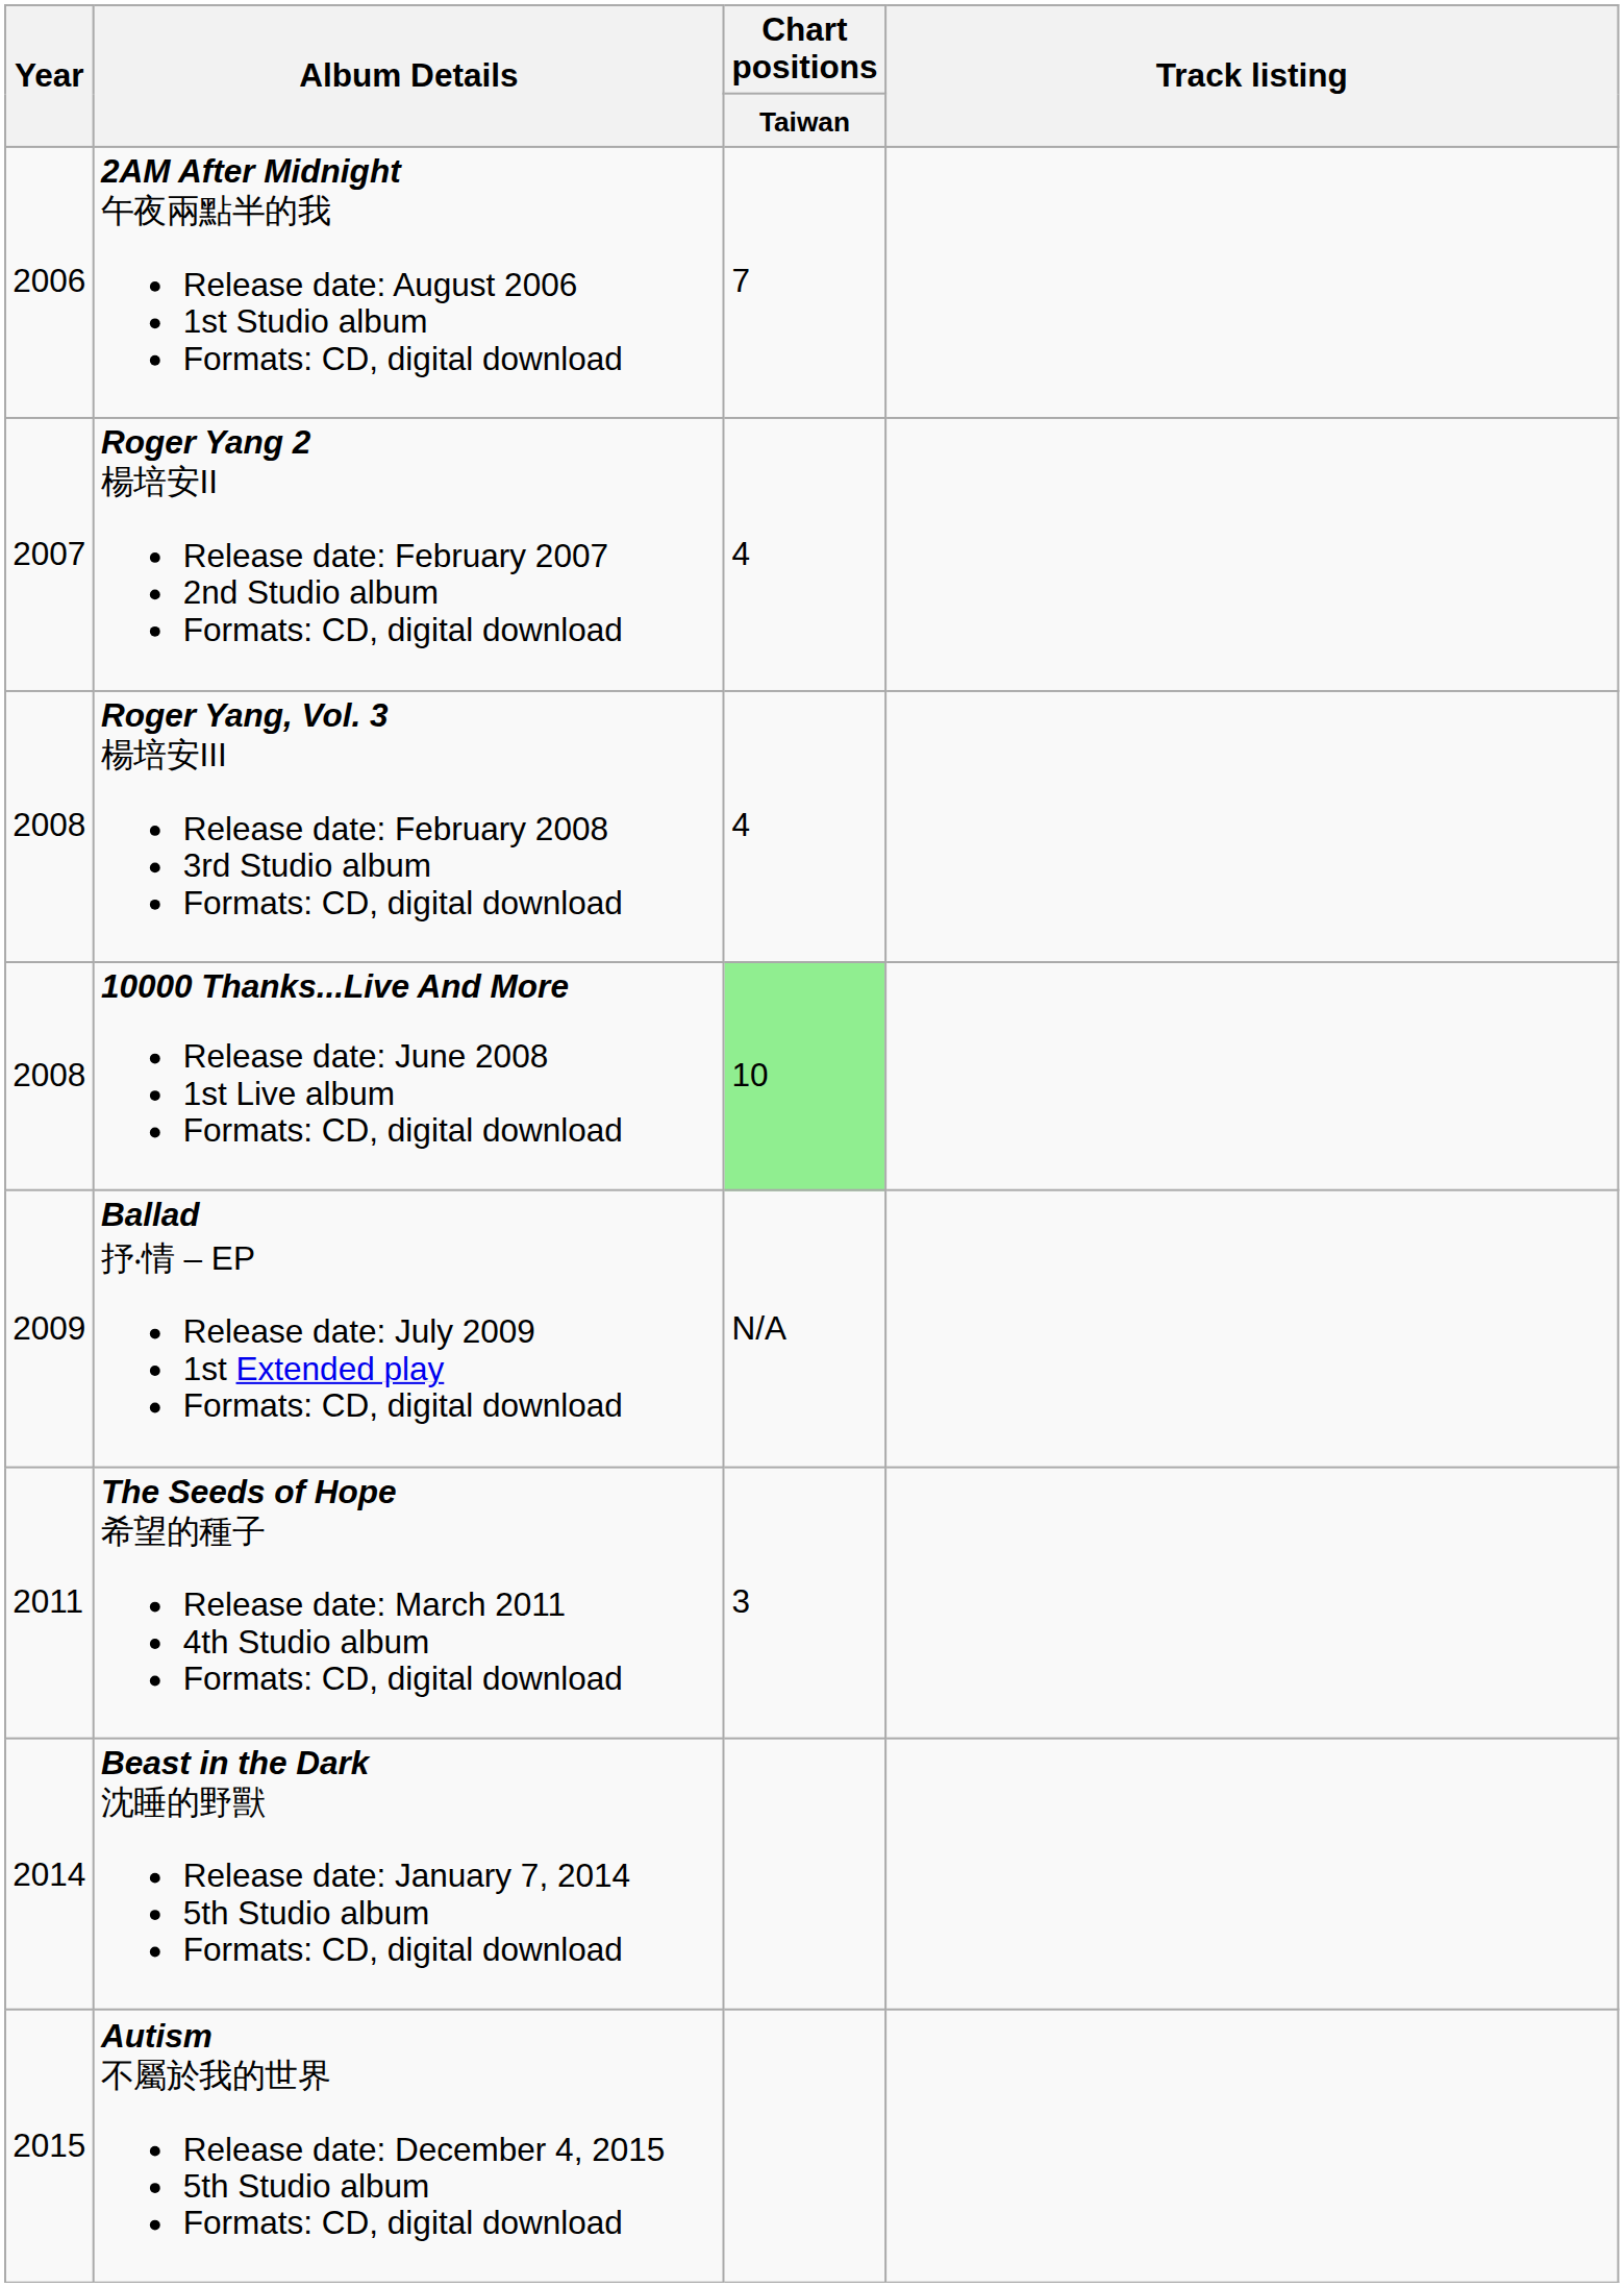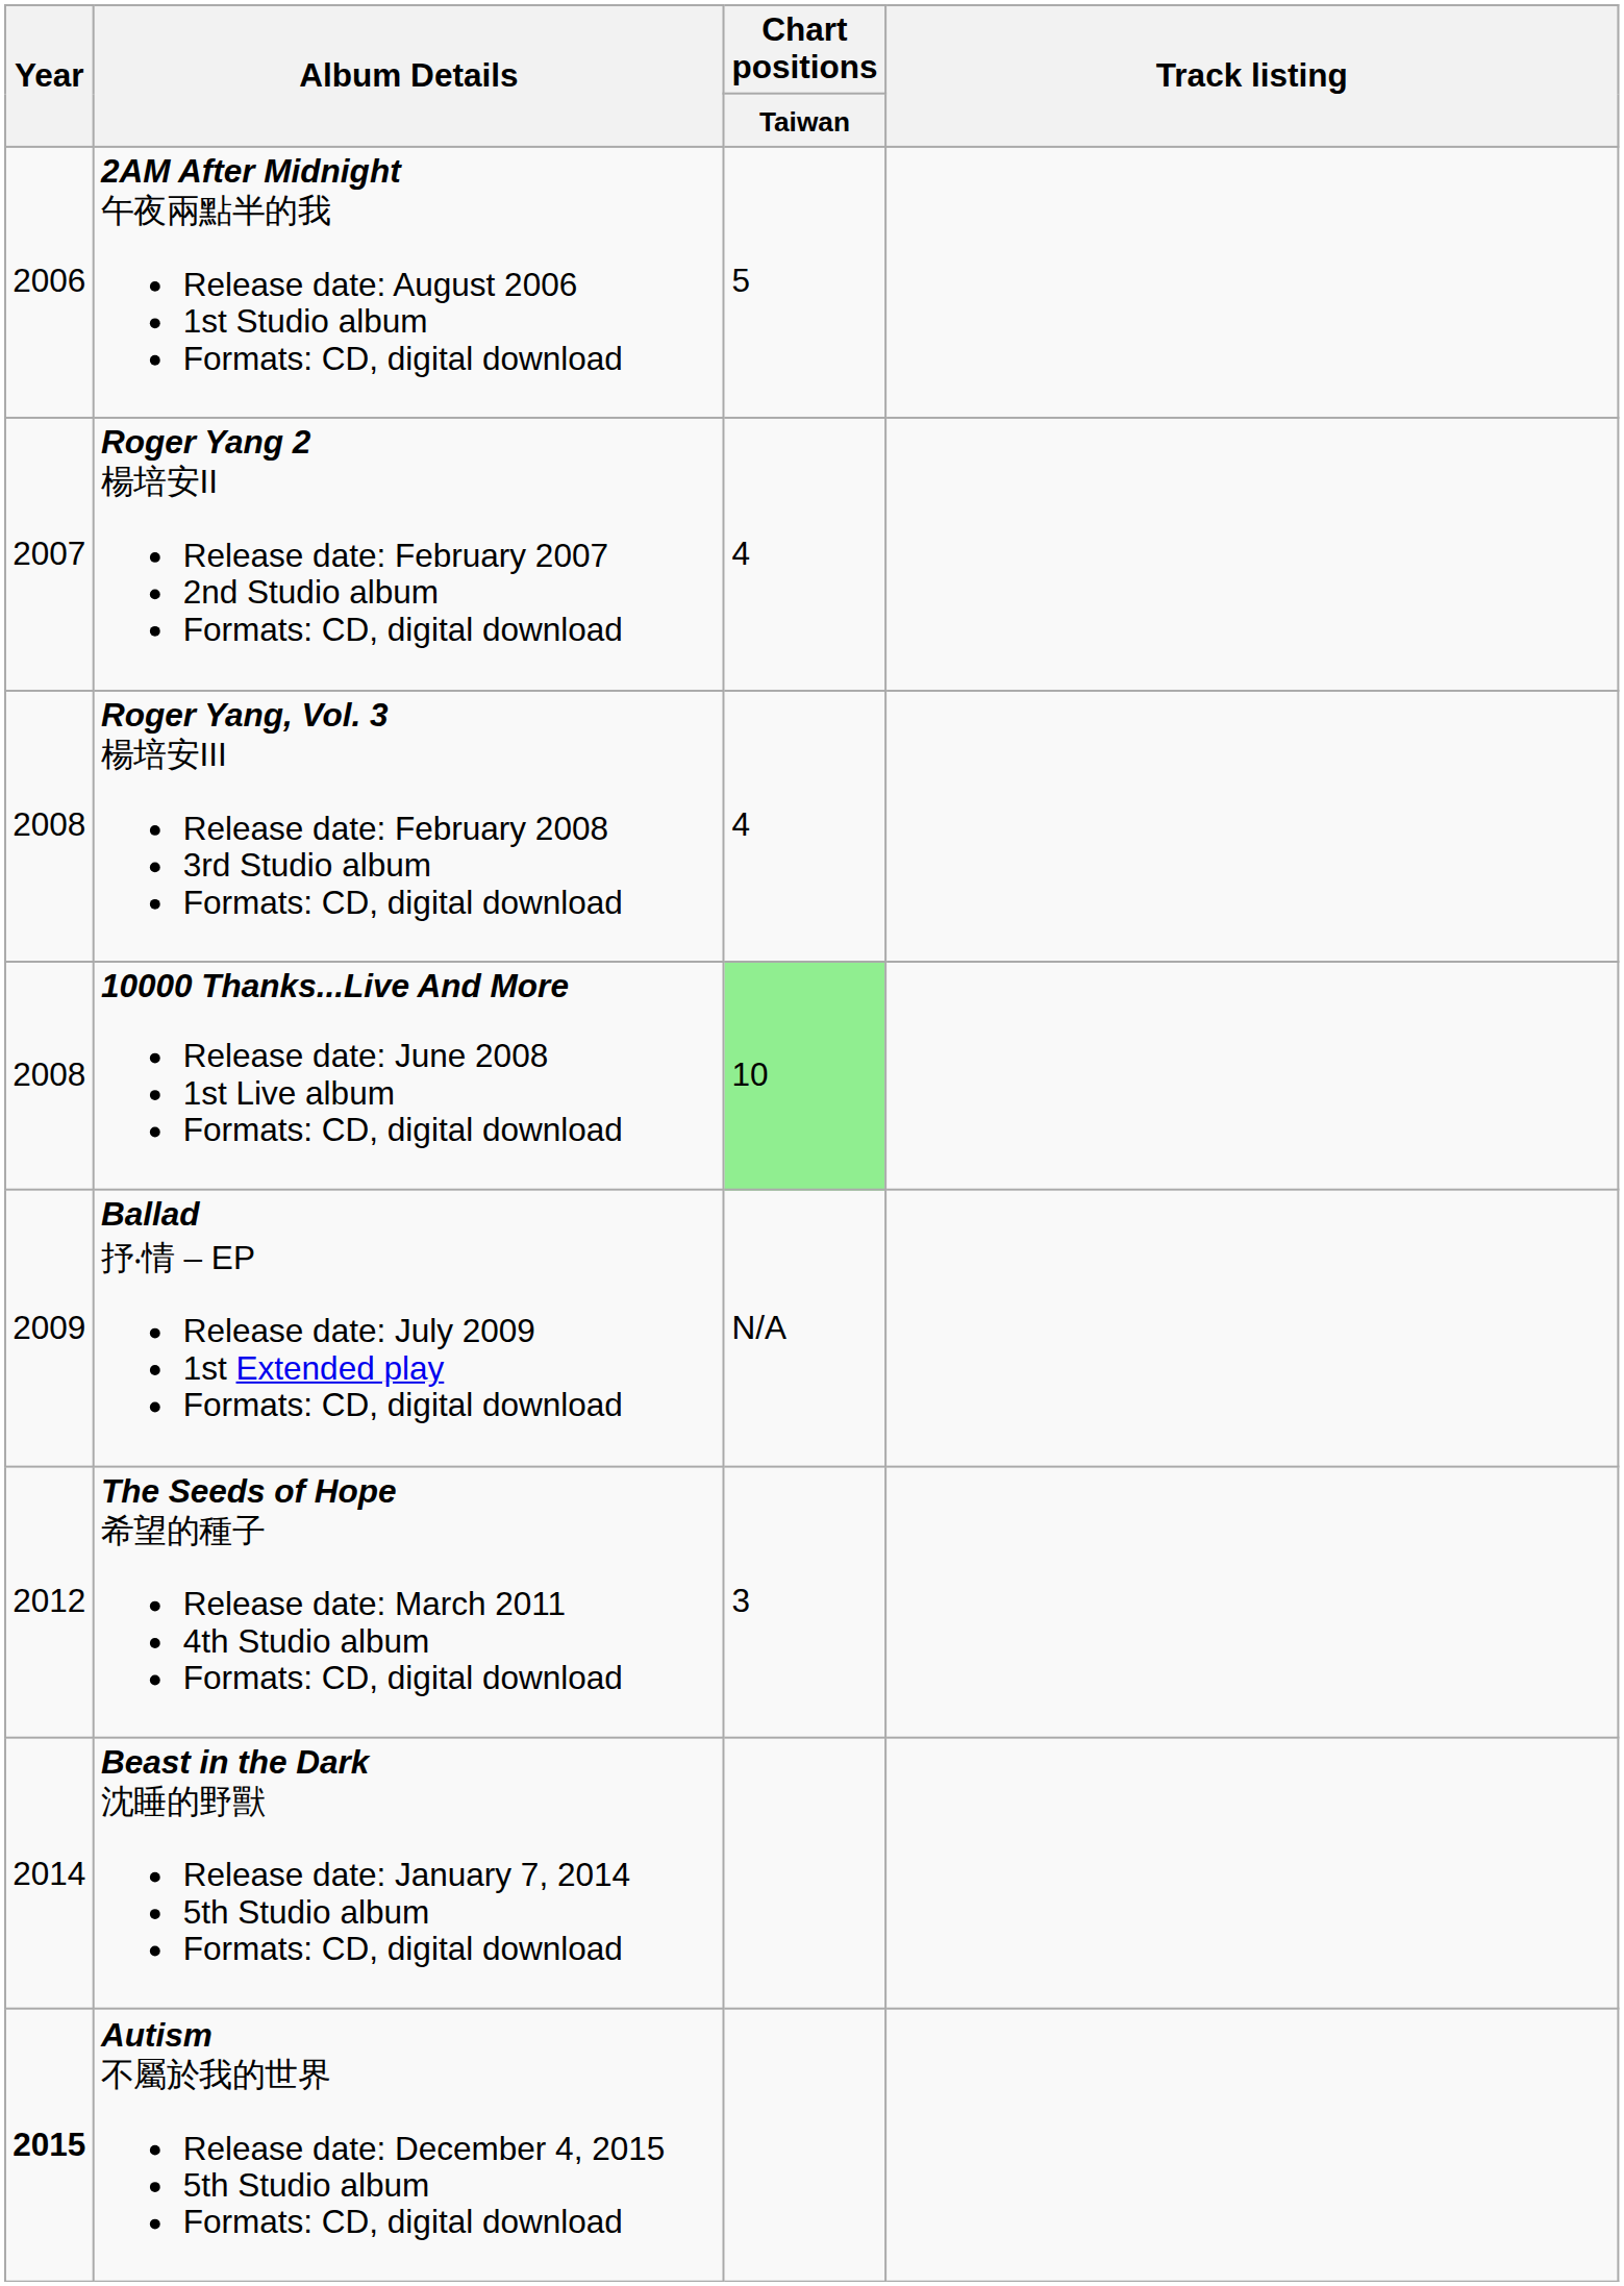row 3 | Chart positions / Taiwan: 7 -> 5
row 8 | Year: 2011 -> 2012
row 10 | Year: normal -> bold
